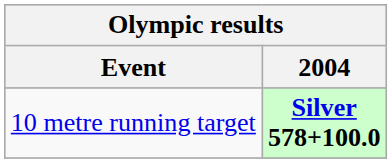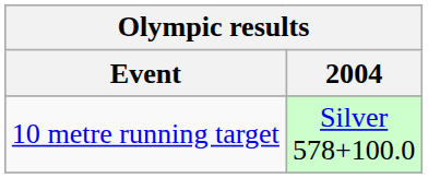10 metre running target | 2004: bold -> normal
